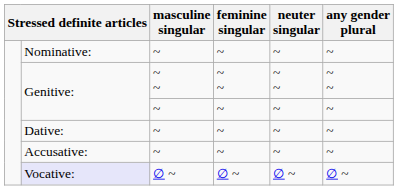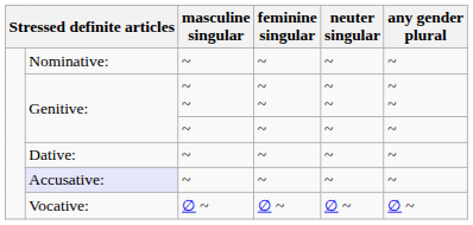Accusative: | column 2: no background -> lavender background
Vocative: | column 2: lavender background -> no background
